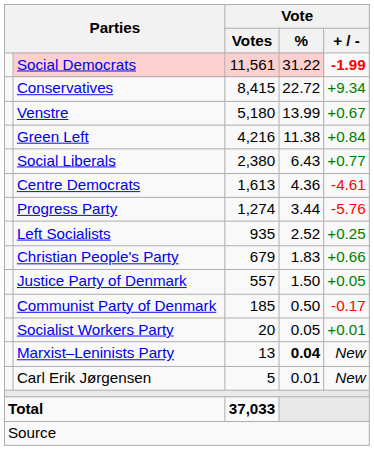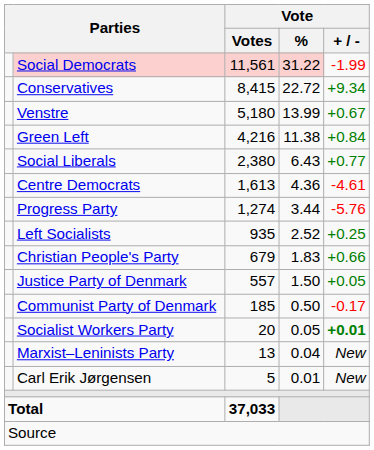Social Democrats | Vote / + / -: bold -> normal
Socialist Workers Party | Vote / + / -: normal -> bold
Marxist–Leninists Party | Vote / %: bold -> normal
